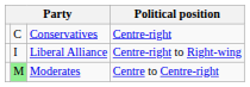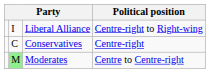rows swapped: Conservatives <-> Liberal Alliance
